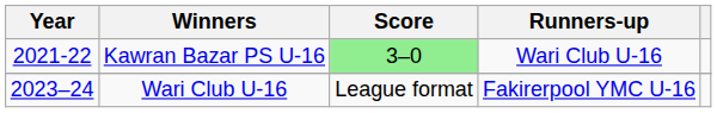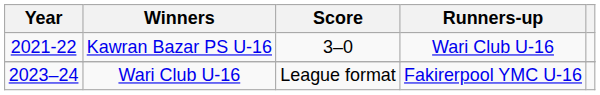Kawran Bazar PS U-16 | Score: lightgreen background -> no background
